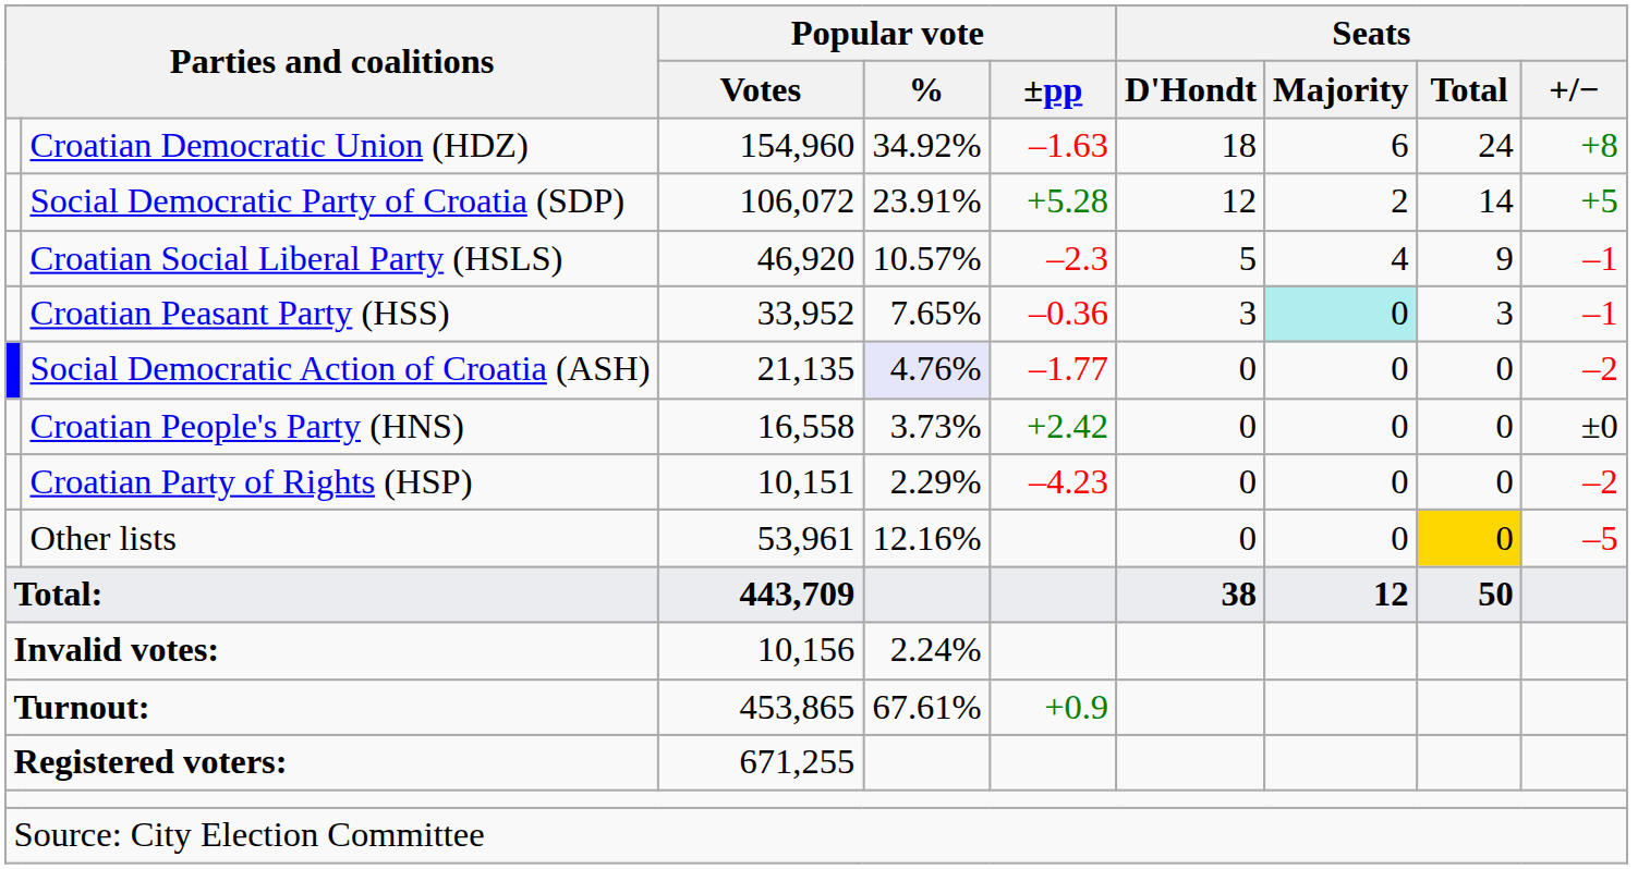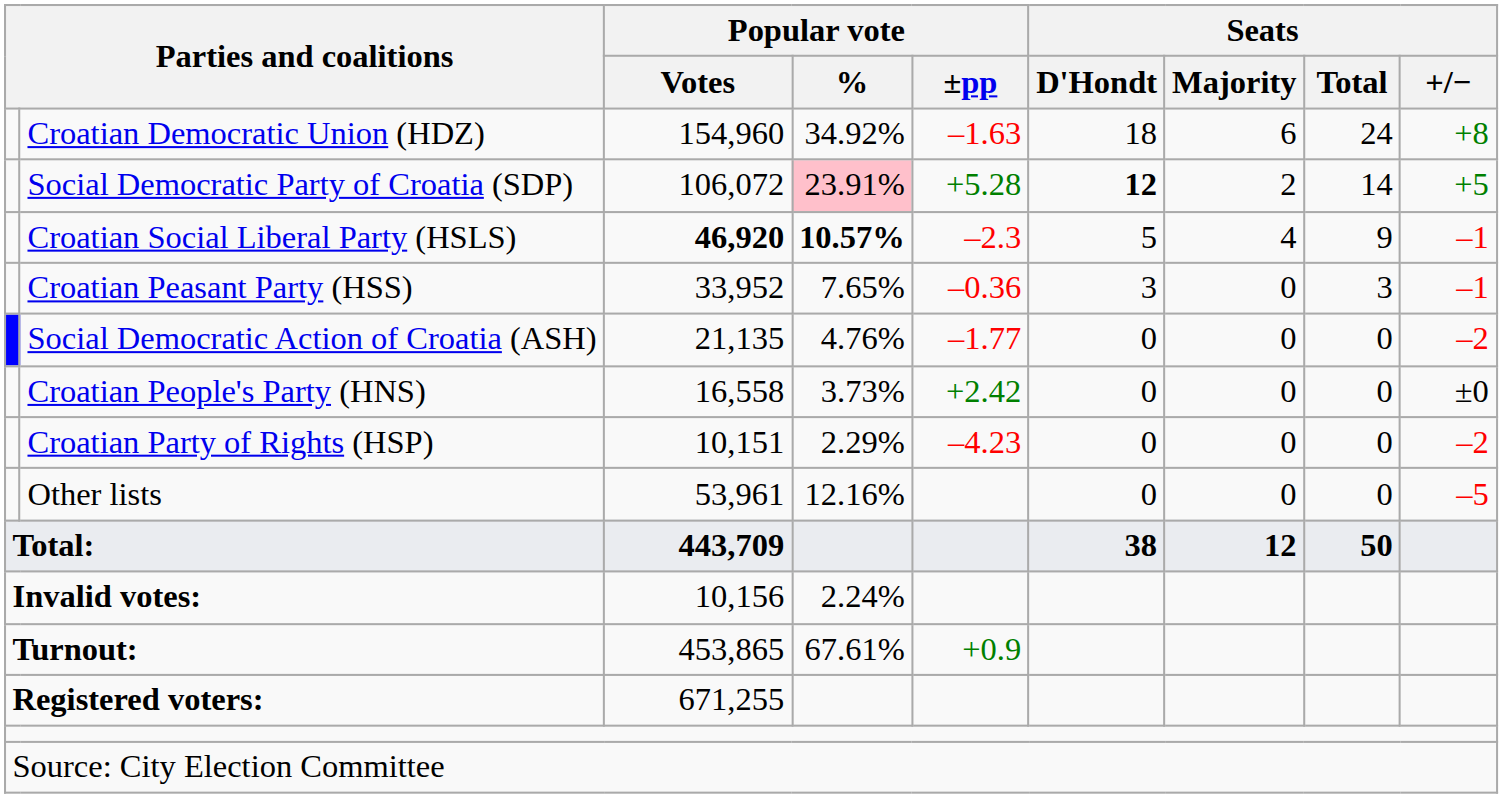Social Democratic Party of Croatia (SDP) | Popular vote / %: no background -> pink background
Social Democratic Party of Croatia (SDP) | Seats / D'Hondt: normal -> bold
Croatian Social Liberal Party (HSLS) | Popular vote / Votes: normal -> bold
Croatian Social Liberal Party (HSLS) | Popular vote / %: normal -> bold
Croatian Peasant Party (HSS) | Seats / Majority: paleturquoise background -> no background
Social Democratic Action of Croatia (ASH) | Popular vote / %: lavender background -> no background
Other lists | Seats / Total: gold background -> no background
